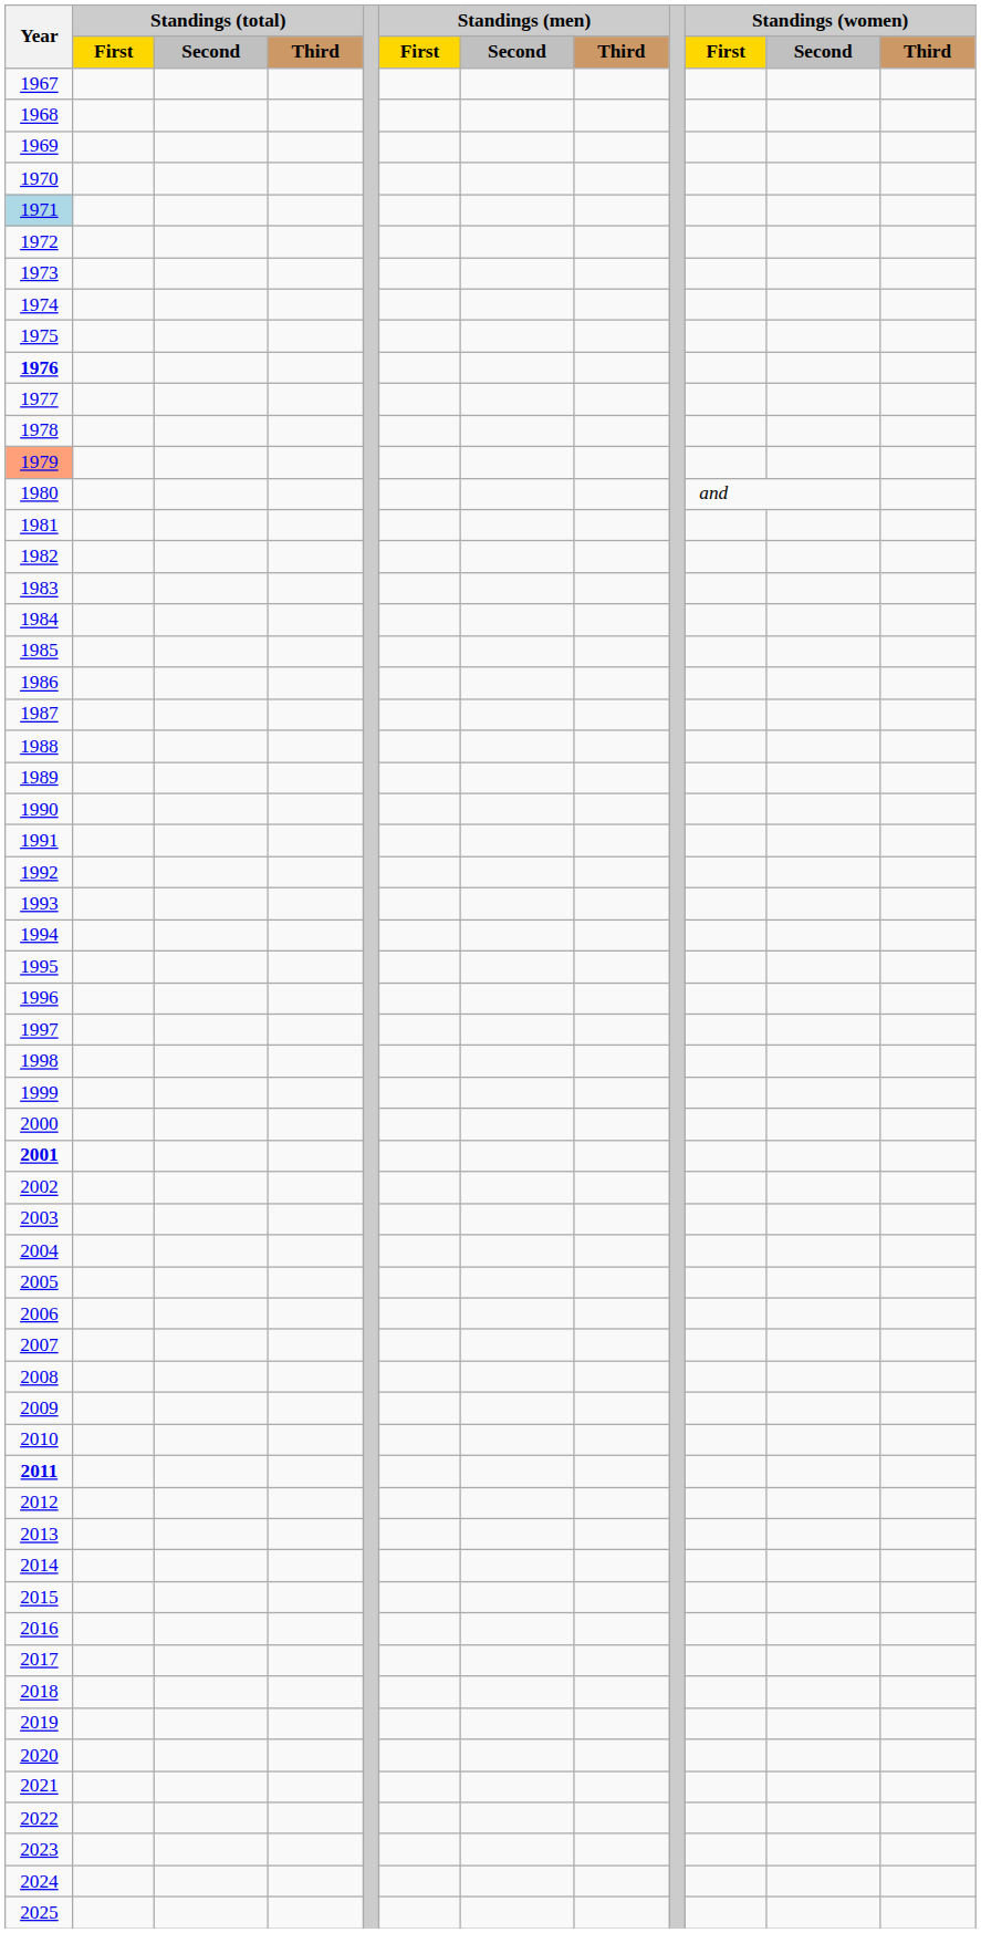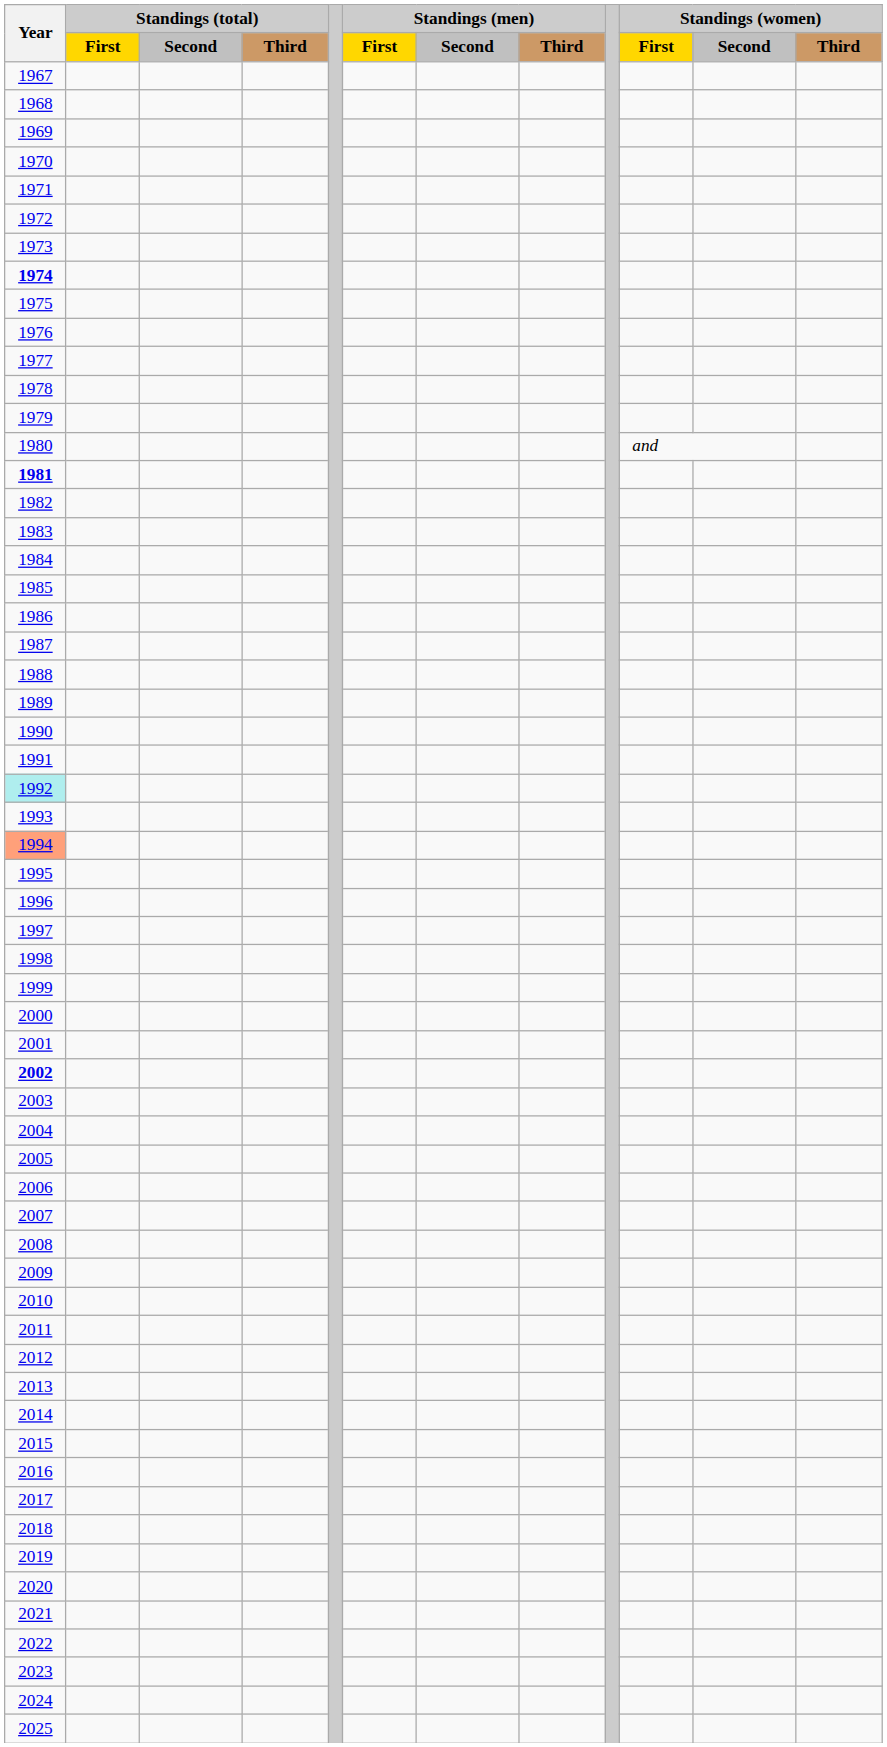1971 | Year: lightblue background -> no background
1974 | Year: normal -> bold
1976 | Year: bold -> normal
1979 | Year: lightsalmon background -> no background
1981 | Year: normal -> bold
1992 | Year: no background -> paleturquoise background
1994 | Year: no background -> lightsalmon background
2001 | Year: bold -> normal
2002 | Year: normal -> bold
2011 | Year: bold -> normal
